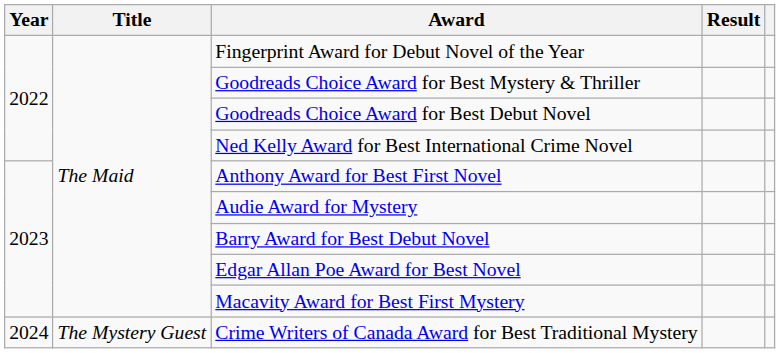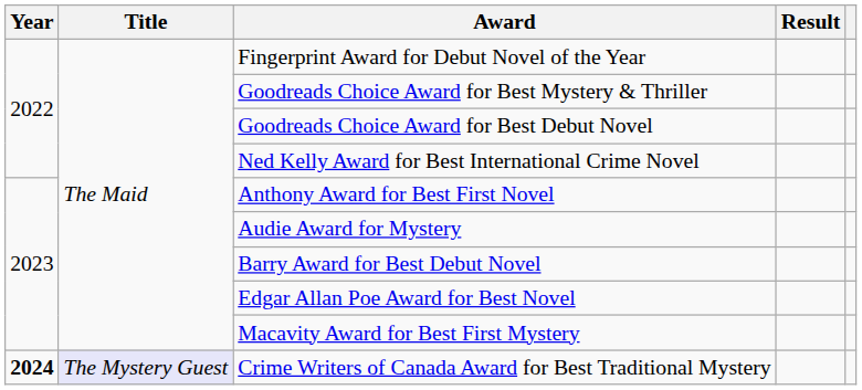Crime Writers of Canada Award for Best Traditional Mystery | Year: normal -> bold
Crime Writers of Canada Award for Best Traditional Mystery | Title: no background -> lavender background
